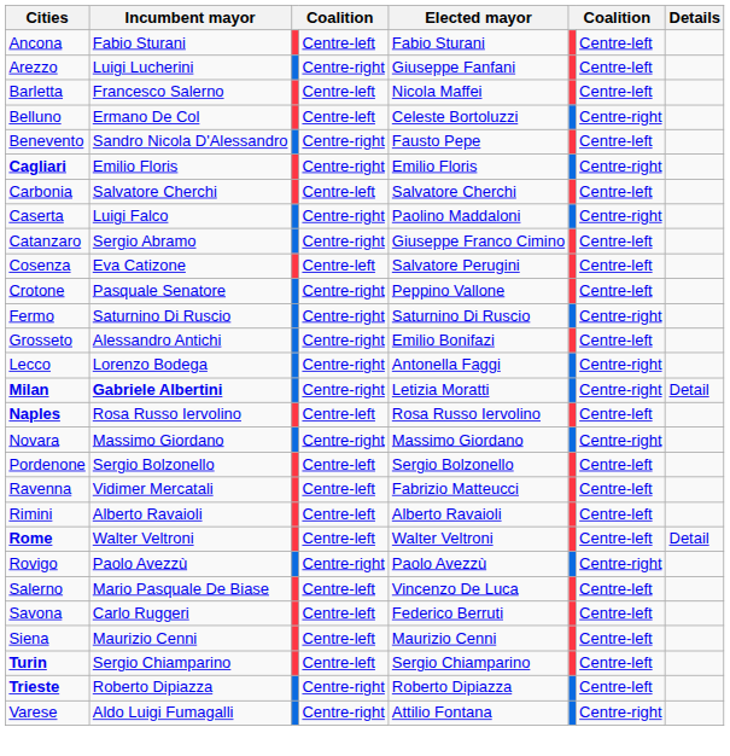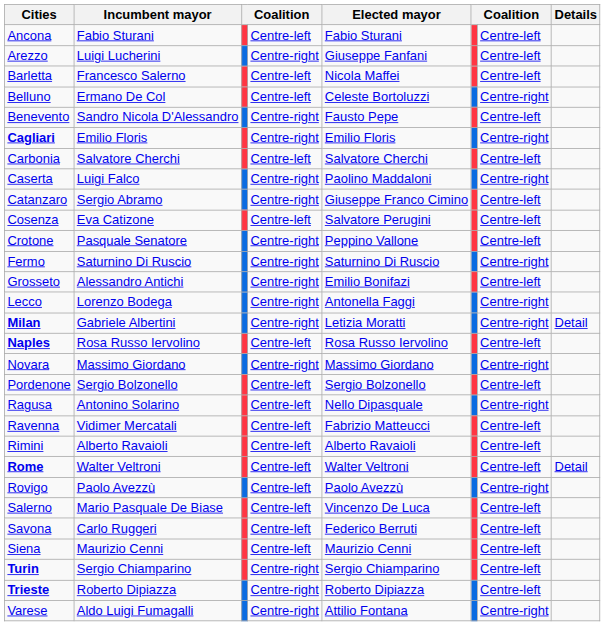Milan | Incumbent mayor: bold -> normal
+ row: Ragusa | Antonino Solarino | Centre-left | Nello Dipasquale | Centre-right
Rovigo | column 4: Centre-right -> Centre-left
Turin | column 4: Centre-left -> Centre-right
